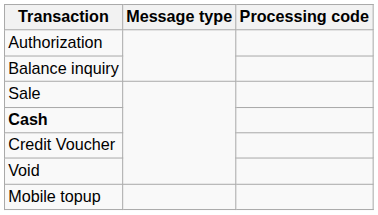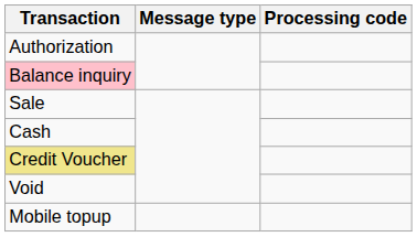Balance inquiry | Transaction: no background -> pink background
Cash | Transaction: bold -> normal
Credit Voucher | Transaction: no background -> khaki background
